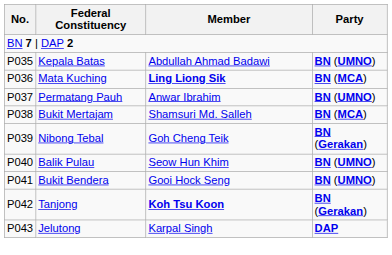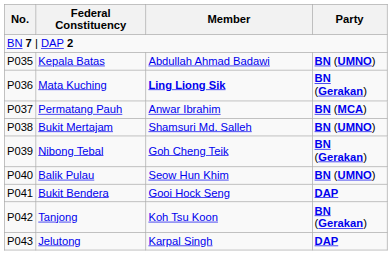Mata Kuching | Party: BN (MCA) -> BN (Gerakan)
Permatang Pauh | Party: BN (UMNO) -> BN (MCA)
Bukit Mertajam | Party: BN (MCA) -> BN (UMNO)
Bukit Bendera | Party: BN (UMNO) -> DAP
Tanjong | Member: bold -> normal
